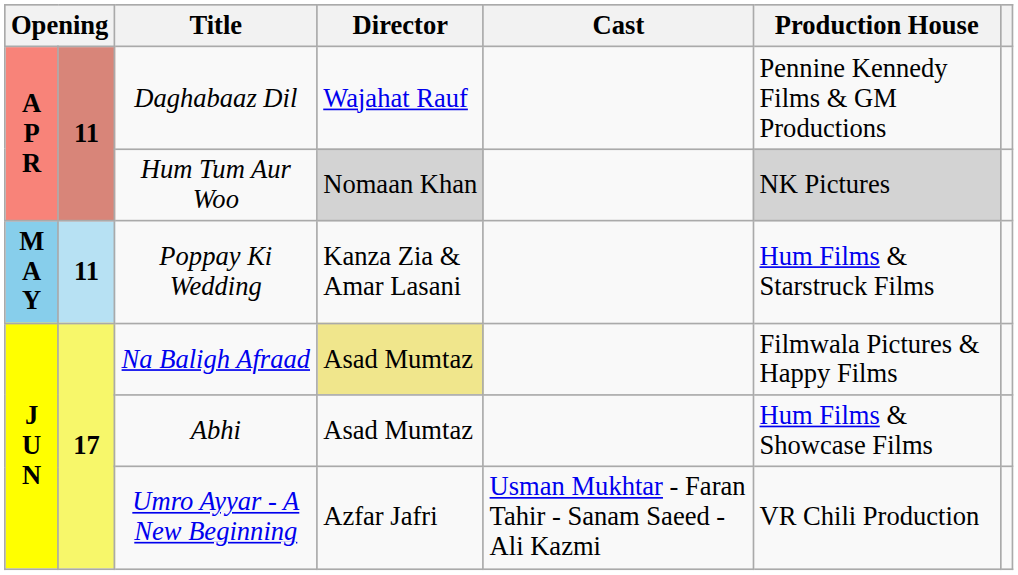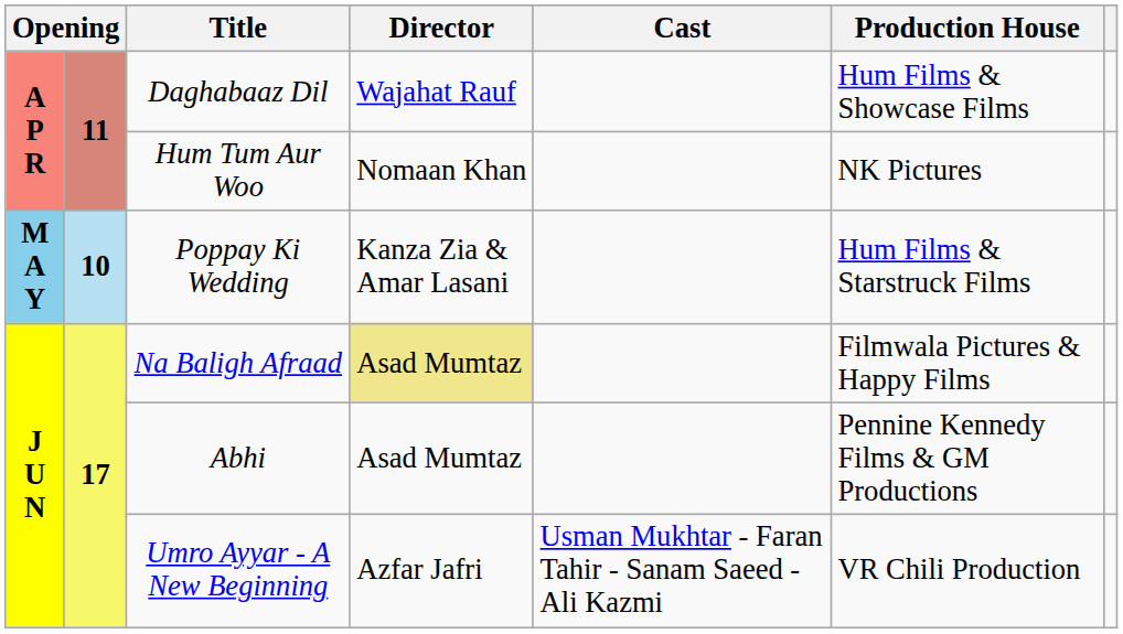Daghabaaz Dil | Production House: Pennine Kennedy Films & GM Productions -> Hum Films & Showcase Films
Hum Tum Aur Woo | Director: lightgrey background -> no background
Hum Tum Aur Woo | Production House: lightgrey background -> no background
Poppay Ki Wedding | column 2: 11 -> 10
Abhi | Production House: Hum Films & Showcase Films -> Pennine Kennedy Films & GM Productions
